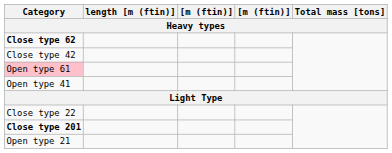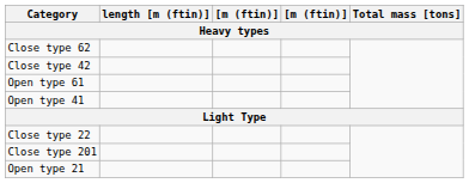Close type 62 | Category: bold -> normal
Open type 61 | Category: pink background -> no background
Close type 201 | Category: bold -> normal
